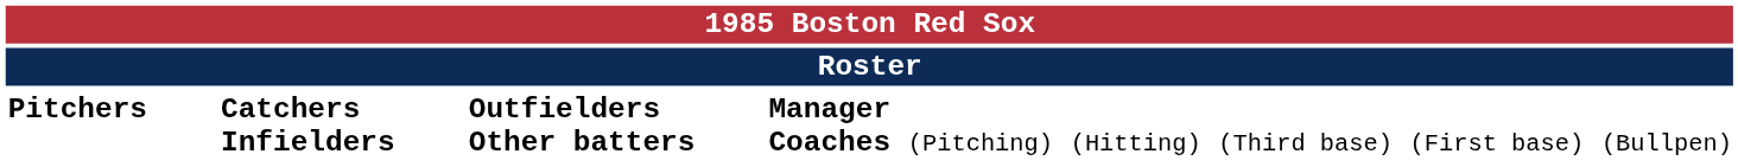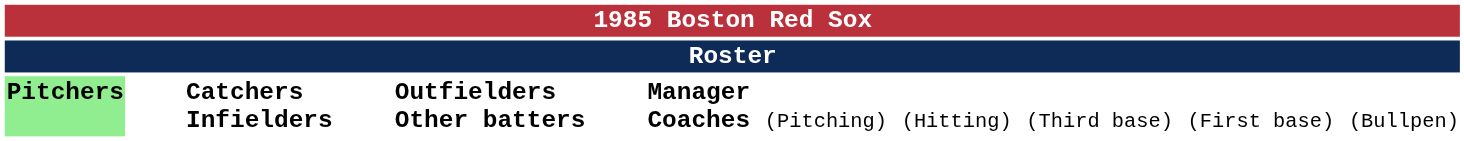Pitchers | column 1: no background -> lightgreen background
